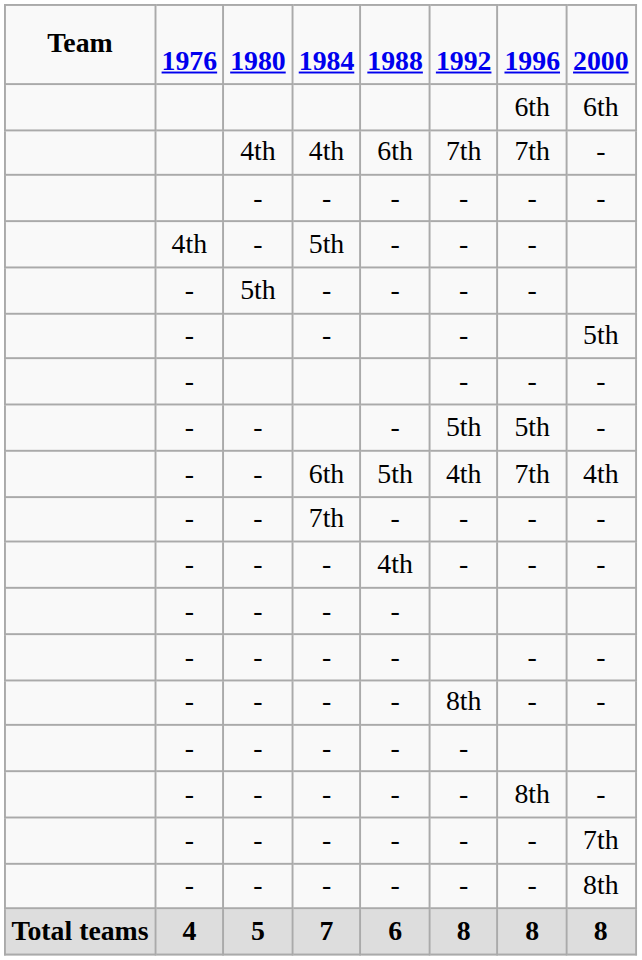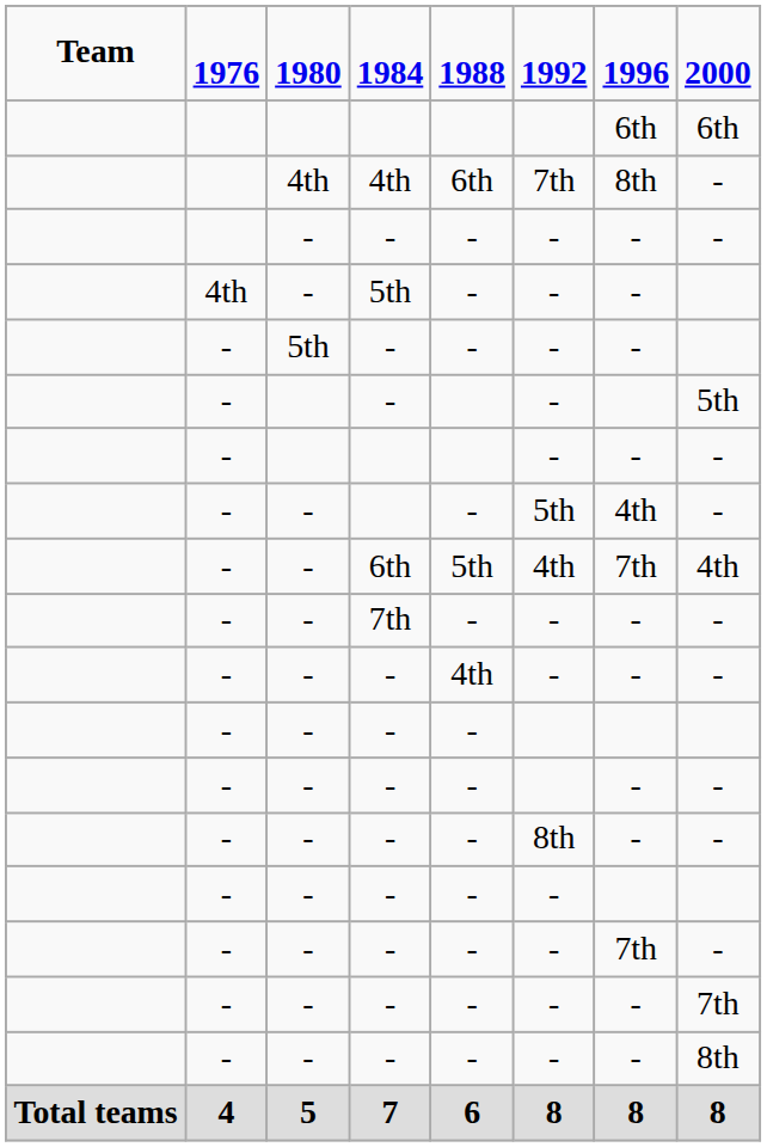row 3 | 1996: 7th -> 8th
row 9 | 1996: 5th -> 4th
row 17 | 1996: 8th -> 7th
